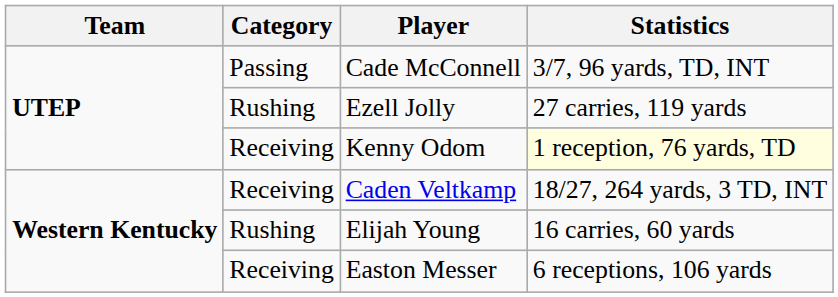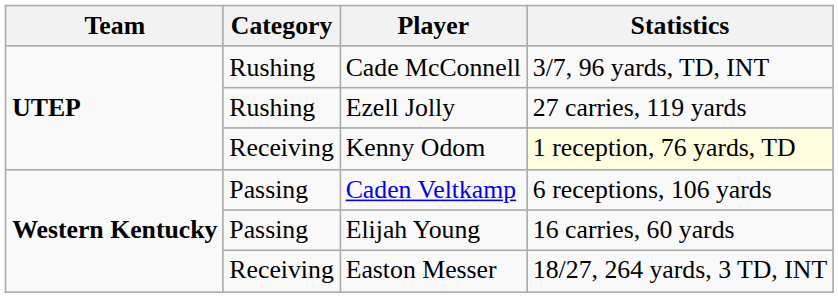Cade McConnell | Category: Passing -> Rushing
Caden Veltkamp | Category: Receiving -> Passing
Caden Veltkamp | Statistics: 18/27, 264 yards, 3 TD, INT -> 6 receptions, 106 yards
Elijah Young | Category: Rushing -> Passing
Easton Messer | Statistics: 6 receptions, 106 yards -> 18/27, 264 yards, 3 TD, INT
